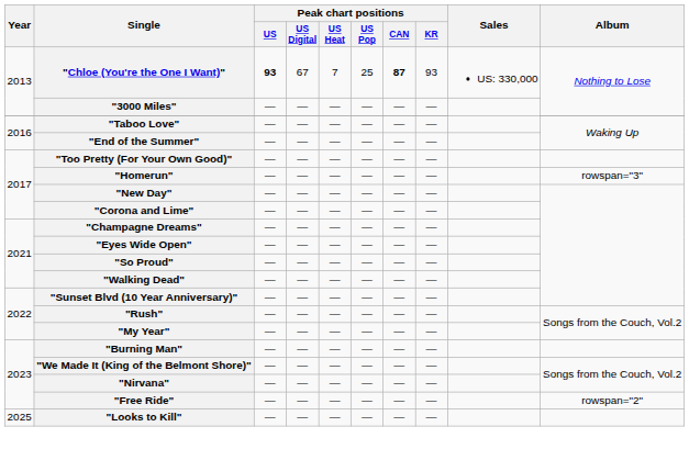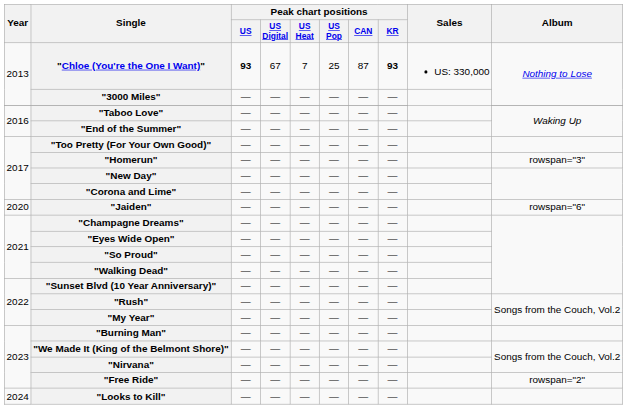"Chloe (You're the One I Want)" | Peak chart positions / CAN: bold -> normal
"Chloe (You're the One I Want)" | Peak chart positions / KR: normal -> bold
+ row: 2020 | "Jaiden" | — | — | — | — | — | — | rowspan="6"
"Looks to Kill" | Year: 2025 -> 2024
